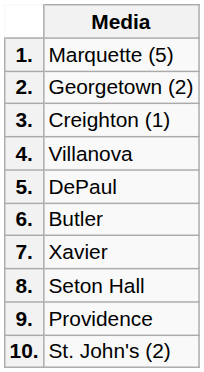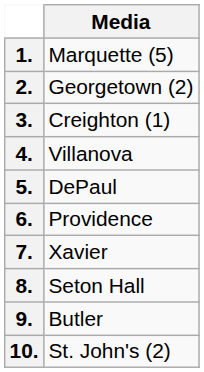6. | Media: Butler -> Providence
9. | Media: Providence -> Butler
